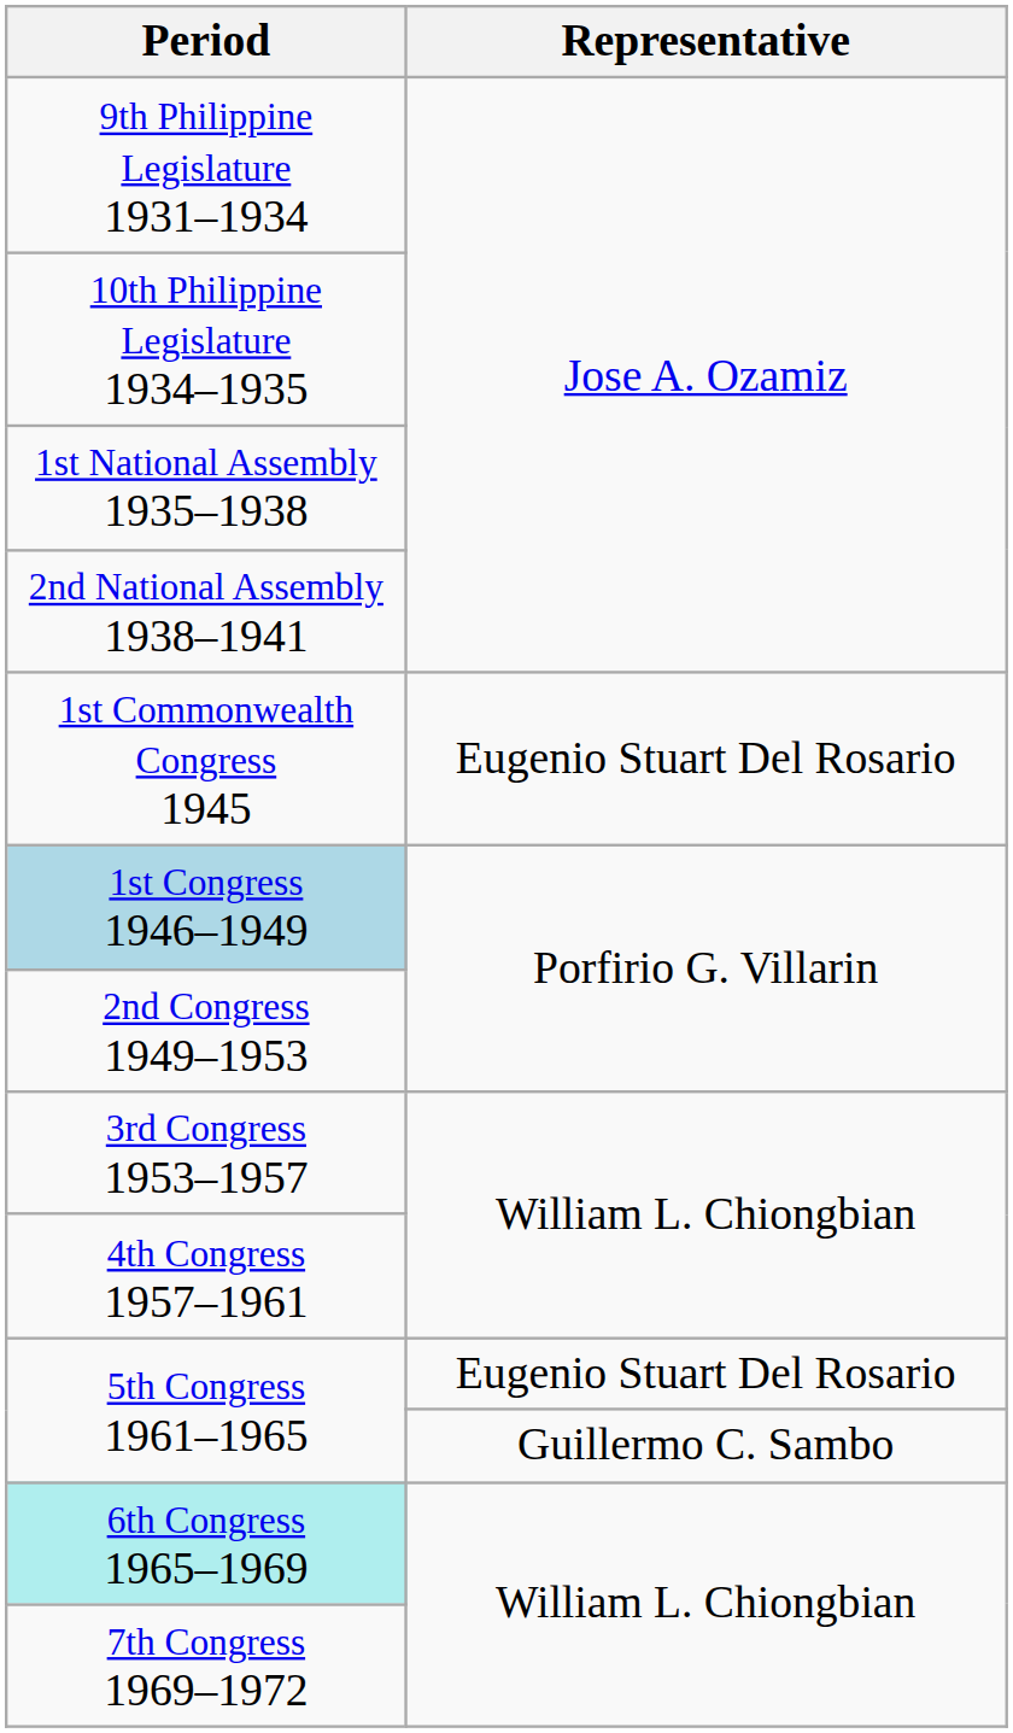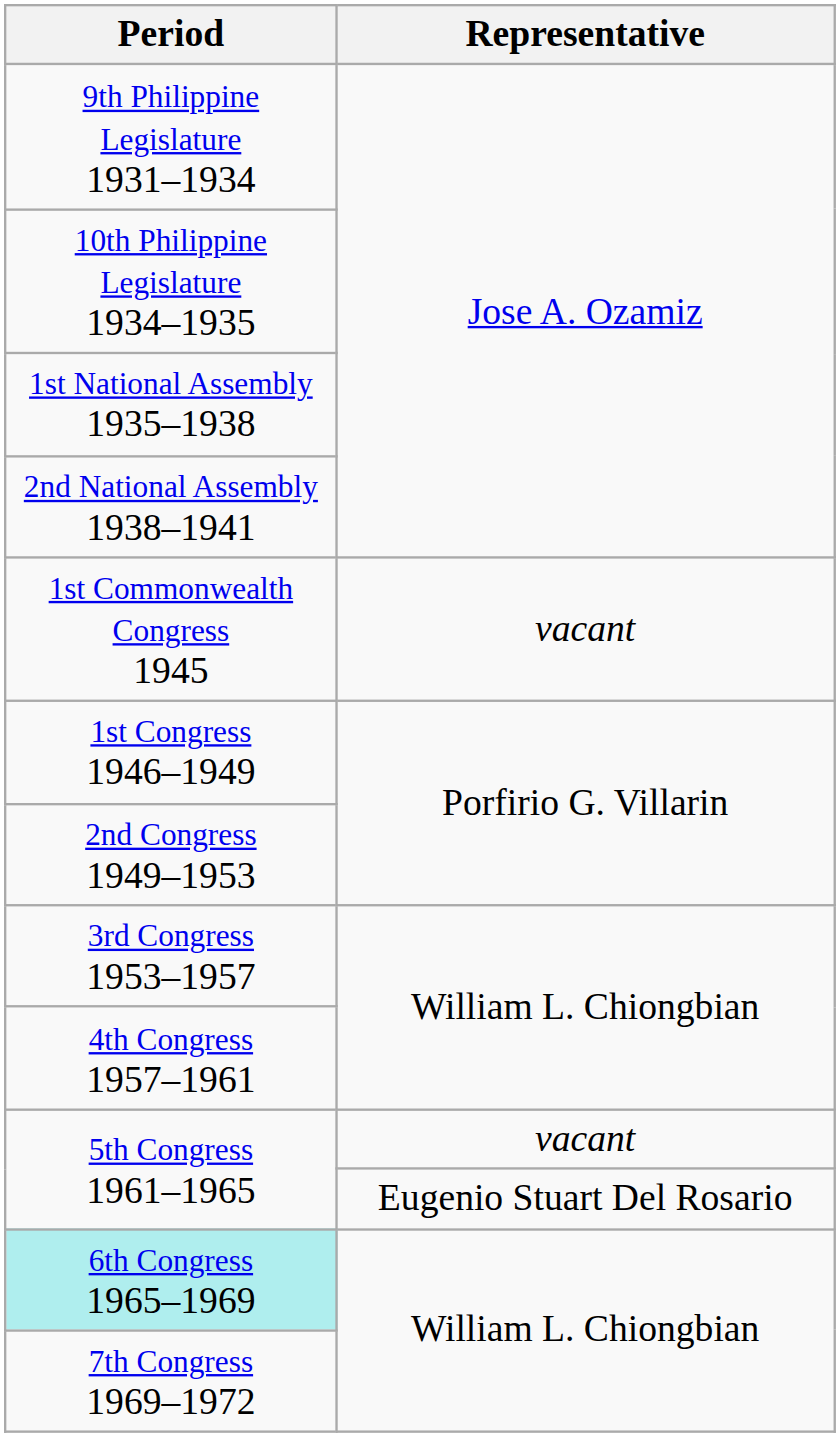row 6 | Representative: Eugenio Stuart Del Rosario -> vacant
row 7 | Period: lightblue background -> no background
row 11 | Representative: Eugenio Stuart Del Rosario -> vacant
row 12 | Representative: Guillermo C. Sambo -> Eugenio Stuart Del Rosario
